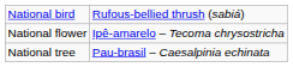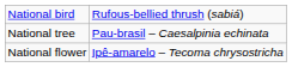rows swapped: National flower <-> National tree
